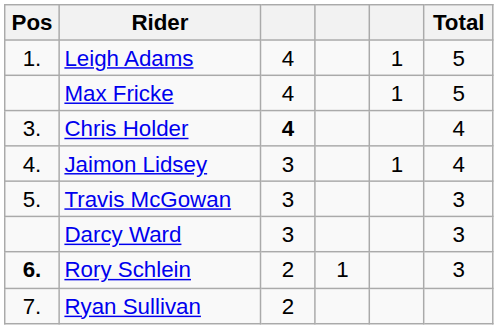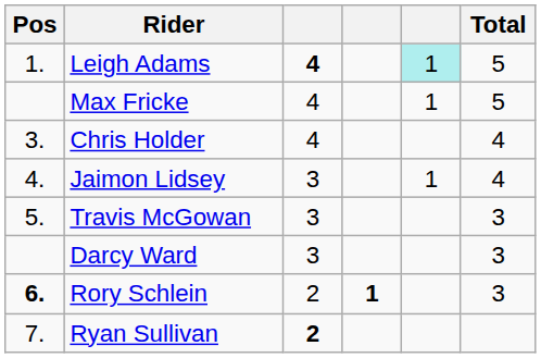Leigh Adams | column 3: normal -> bold
Leigh Adams | column 5: no background -> paleturquoise background
Chris Holder | column 3: bold -> normal
Rory Schlein | column 4: normal -> bold
Ryan Sullivan | column 3: normal -> bold
